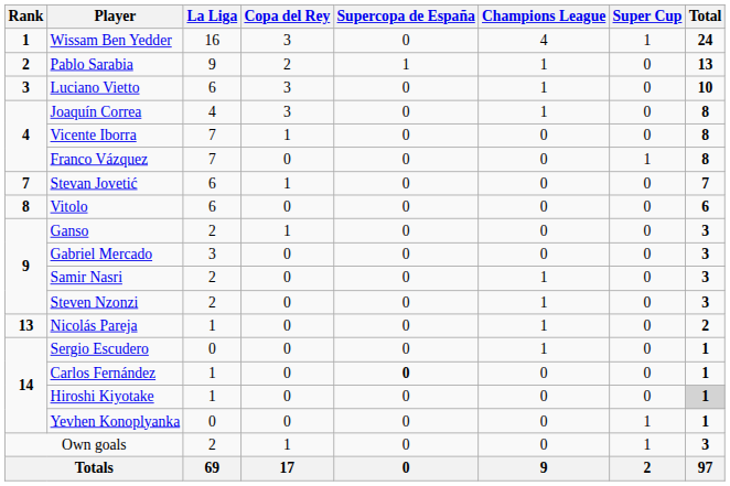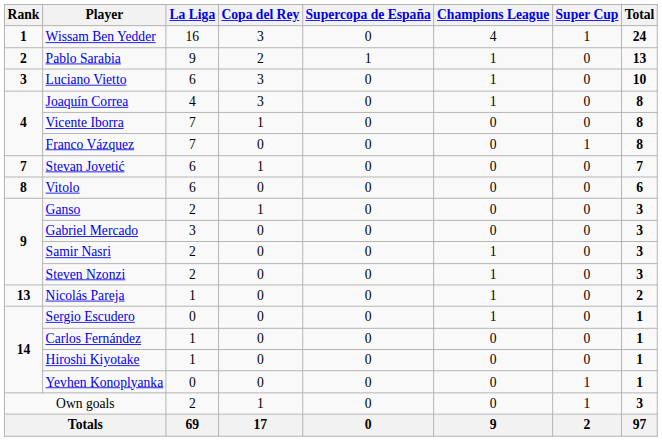Carlos Fernández | Supercopa de España: bold -> normal
Hiroshi Kiyotake | Total: lightgrey background -> no background
